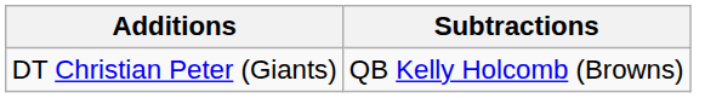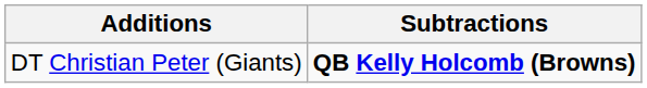DT Christian Peter (Giants) | Subtractions: normal -> bold
